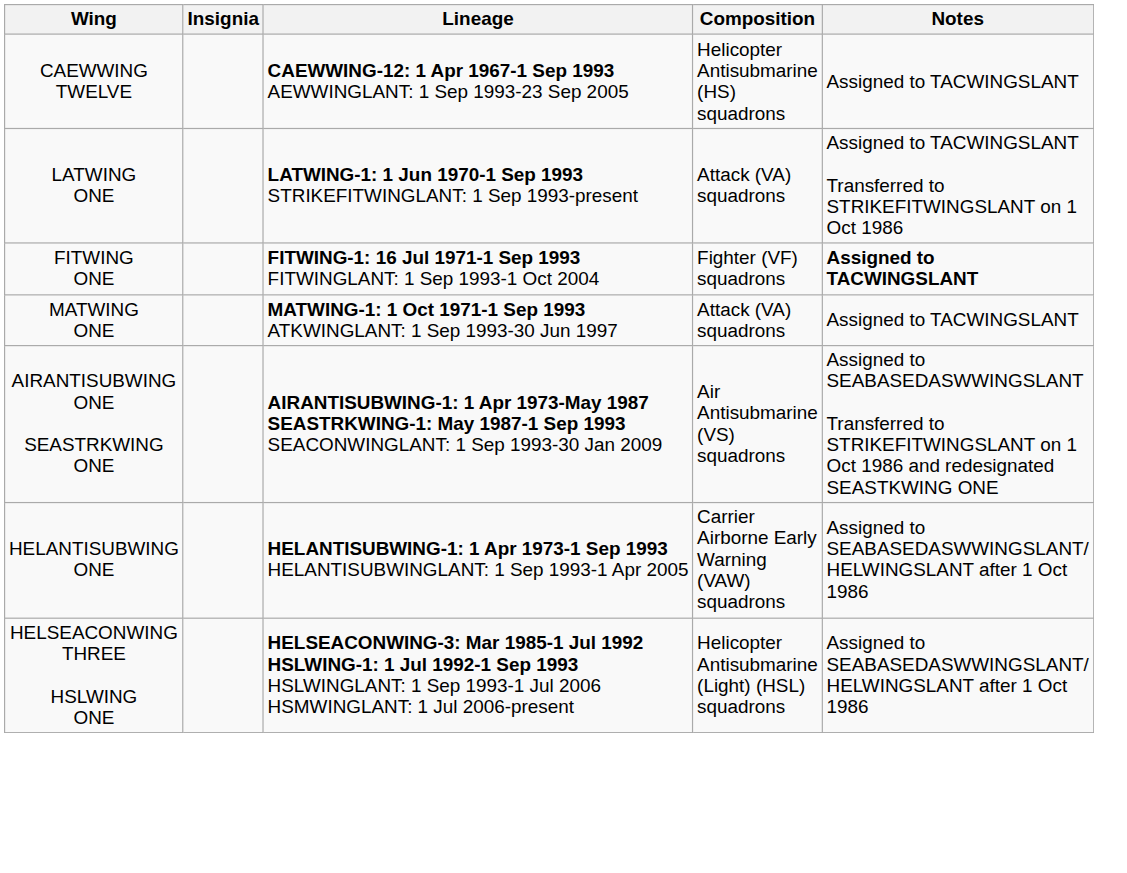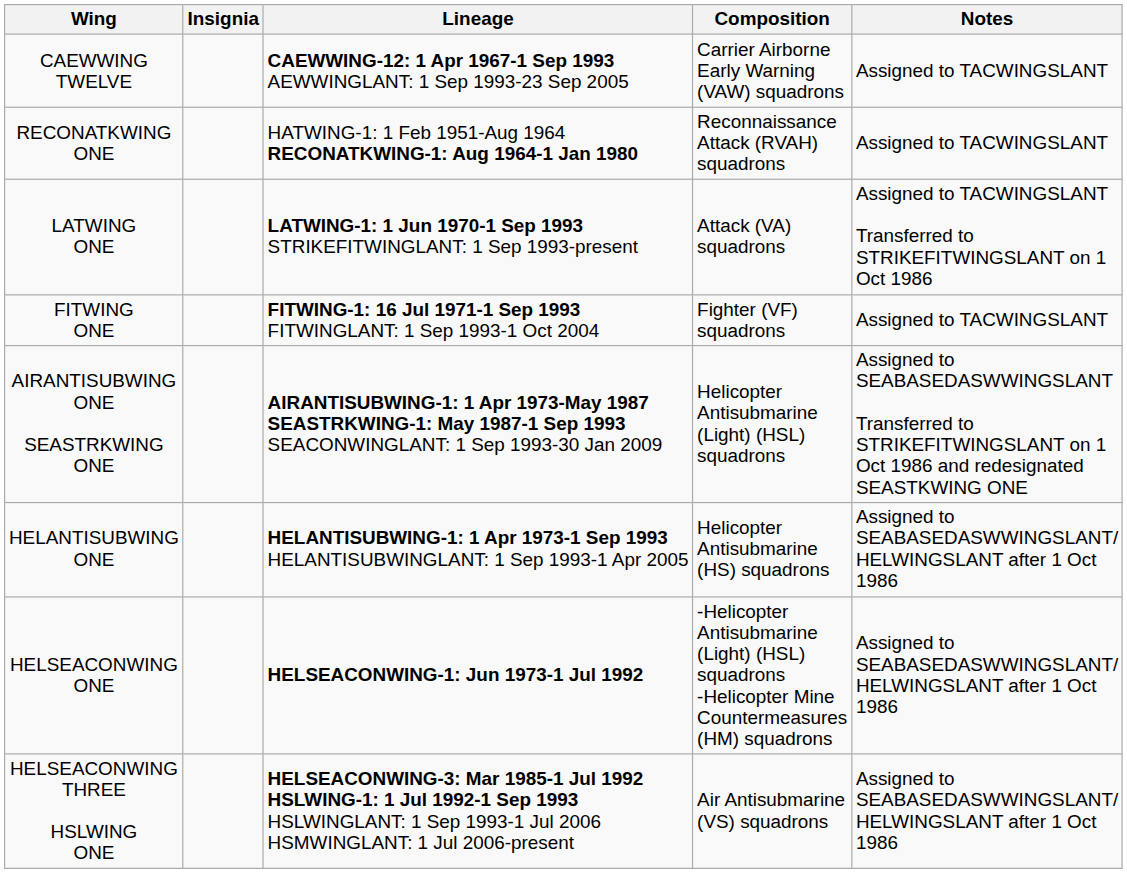CAEWWING TWELVE | Composition: Helicopter Antisubmarine (HS) squadrons -> Carrier Airborne Early Warning (VAW) squadrons
+ row: RECONATKWING ONE | HATWING-1: 1 Feb 1951-Aug 1964 RECONATKWING-1: Aug 1964-1 Jan 1980 | Reconnaissance Attack (RVAH) squadrons | Assigned to TACWINGSLANT
FITWING ONE | Notes: bold -> normal
- row: MATWING ONE | MATWING-1: 1 Oct 1971-1 Sep 1993 ATKWINGLANT: 1 Sep 1993-30 Jun 1997 | Attack (VA) squadrons | Assigned to TACWINGSLANT
AIRANTISUBWING ONE SEASTRKWING ONE | Composition: Air Antisubmarine (VS) squadrons -> Helicopter Antisubmarine (Light) (HSL) squadrons
HELANTISUBWING ONE | Composition: Carrier Airborne Early Warning (VAW) squadrons -> Helicopter Antisubmarine (HS) squadrons
+ row: HELSEACONWING ONE | HELSEACONWING-1: Jun 1973-1 Jul 1992 | -Helicopter Antisubmarine (Light) (HSL) squadrons -Helicopter Mine Countermeasures (HM) squadrons | Assigned to SEABASEDASWWINGSLANT/ HELWINGSLANT after 1 Oct 1986
HELSEACONWING THREE HSLWING ONE | Composition: Helicopter Antisubmarine (Light) (HSL) squadrons -> Air Antisubmarine (VS) squadrons
